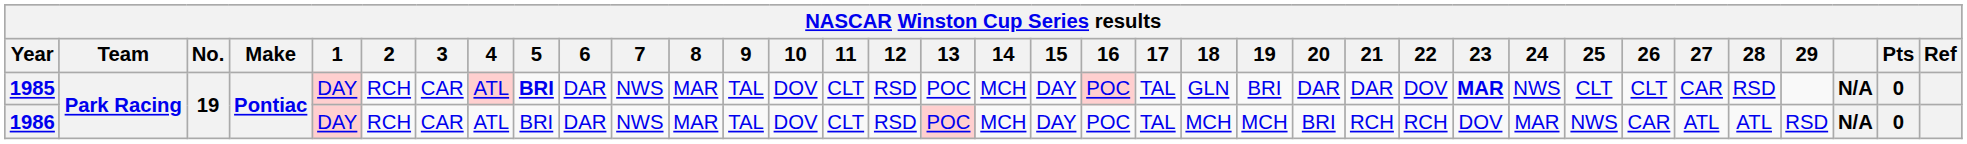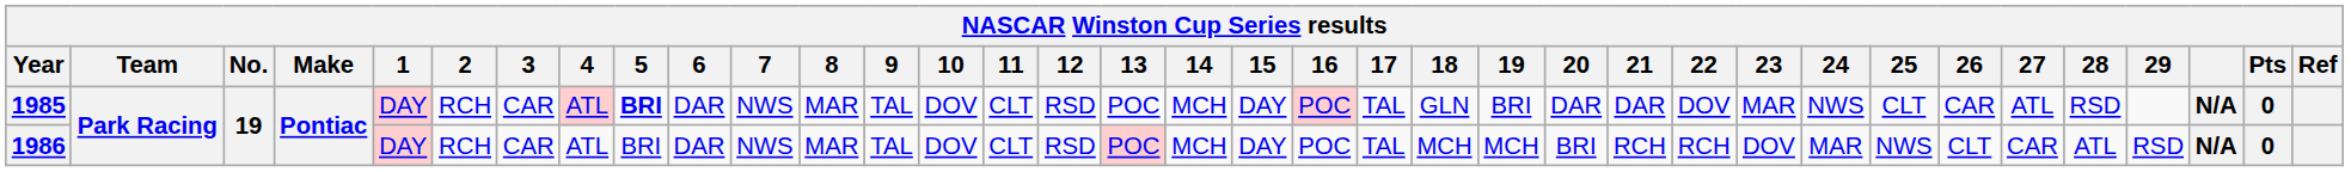1985 | 23: bold -> normal
1985 | 26: CLT -> CAR
1985 | 27: CAR -> ATL
1986 | 26: CAR -> CLT
1986 | 27: ATL -> CAR
